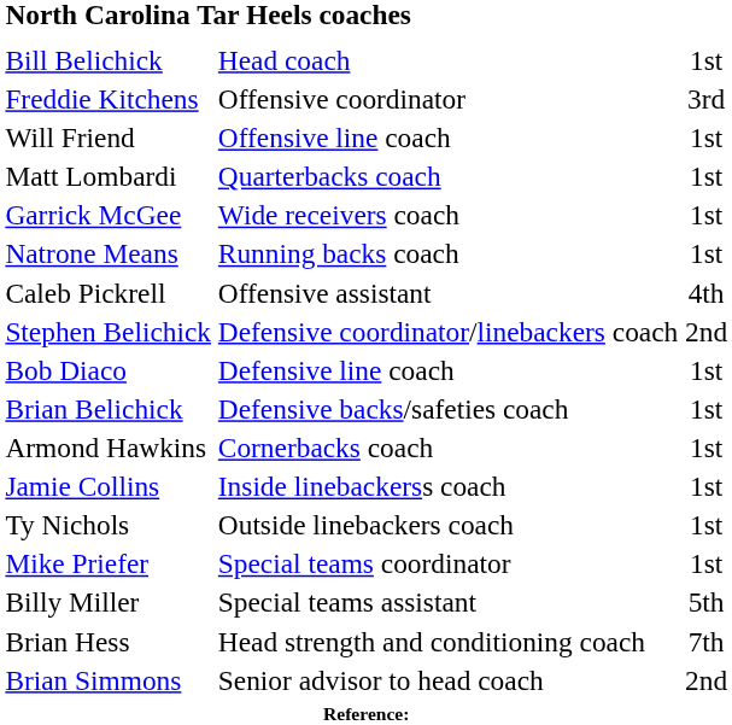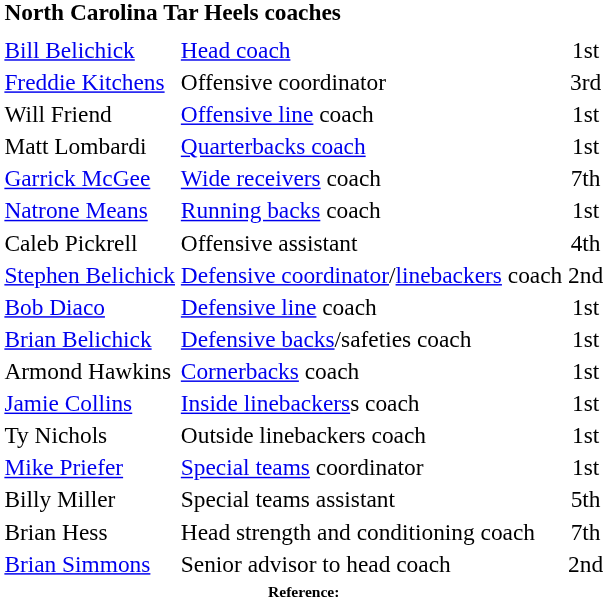Garrick McGee | column 3: 1st -> 7th
